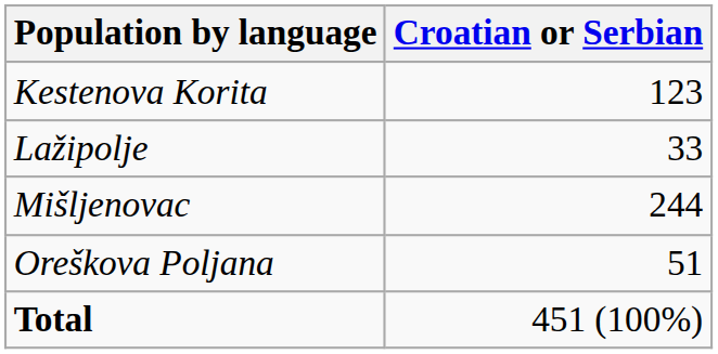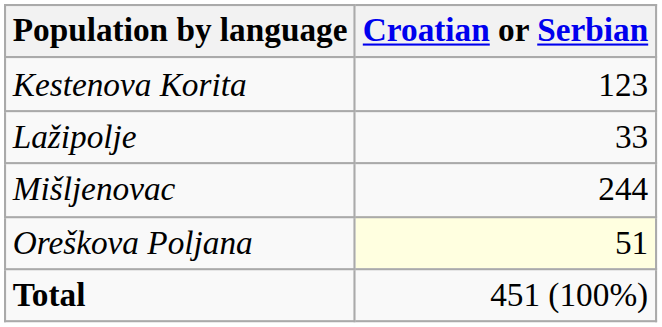Oreškova Poljana | Croatian or Serbian: no background -> lightyellow background
